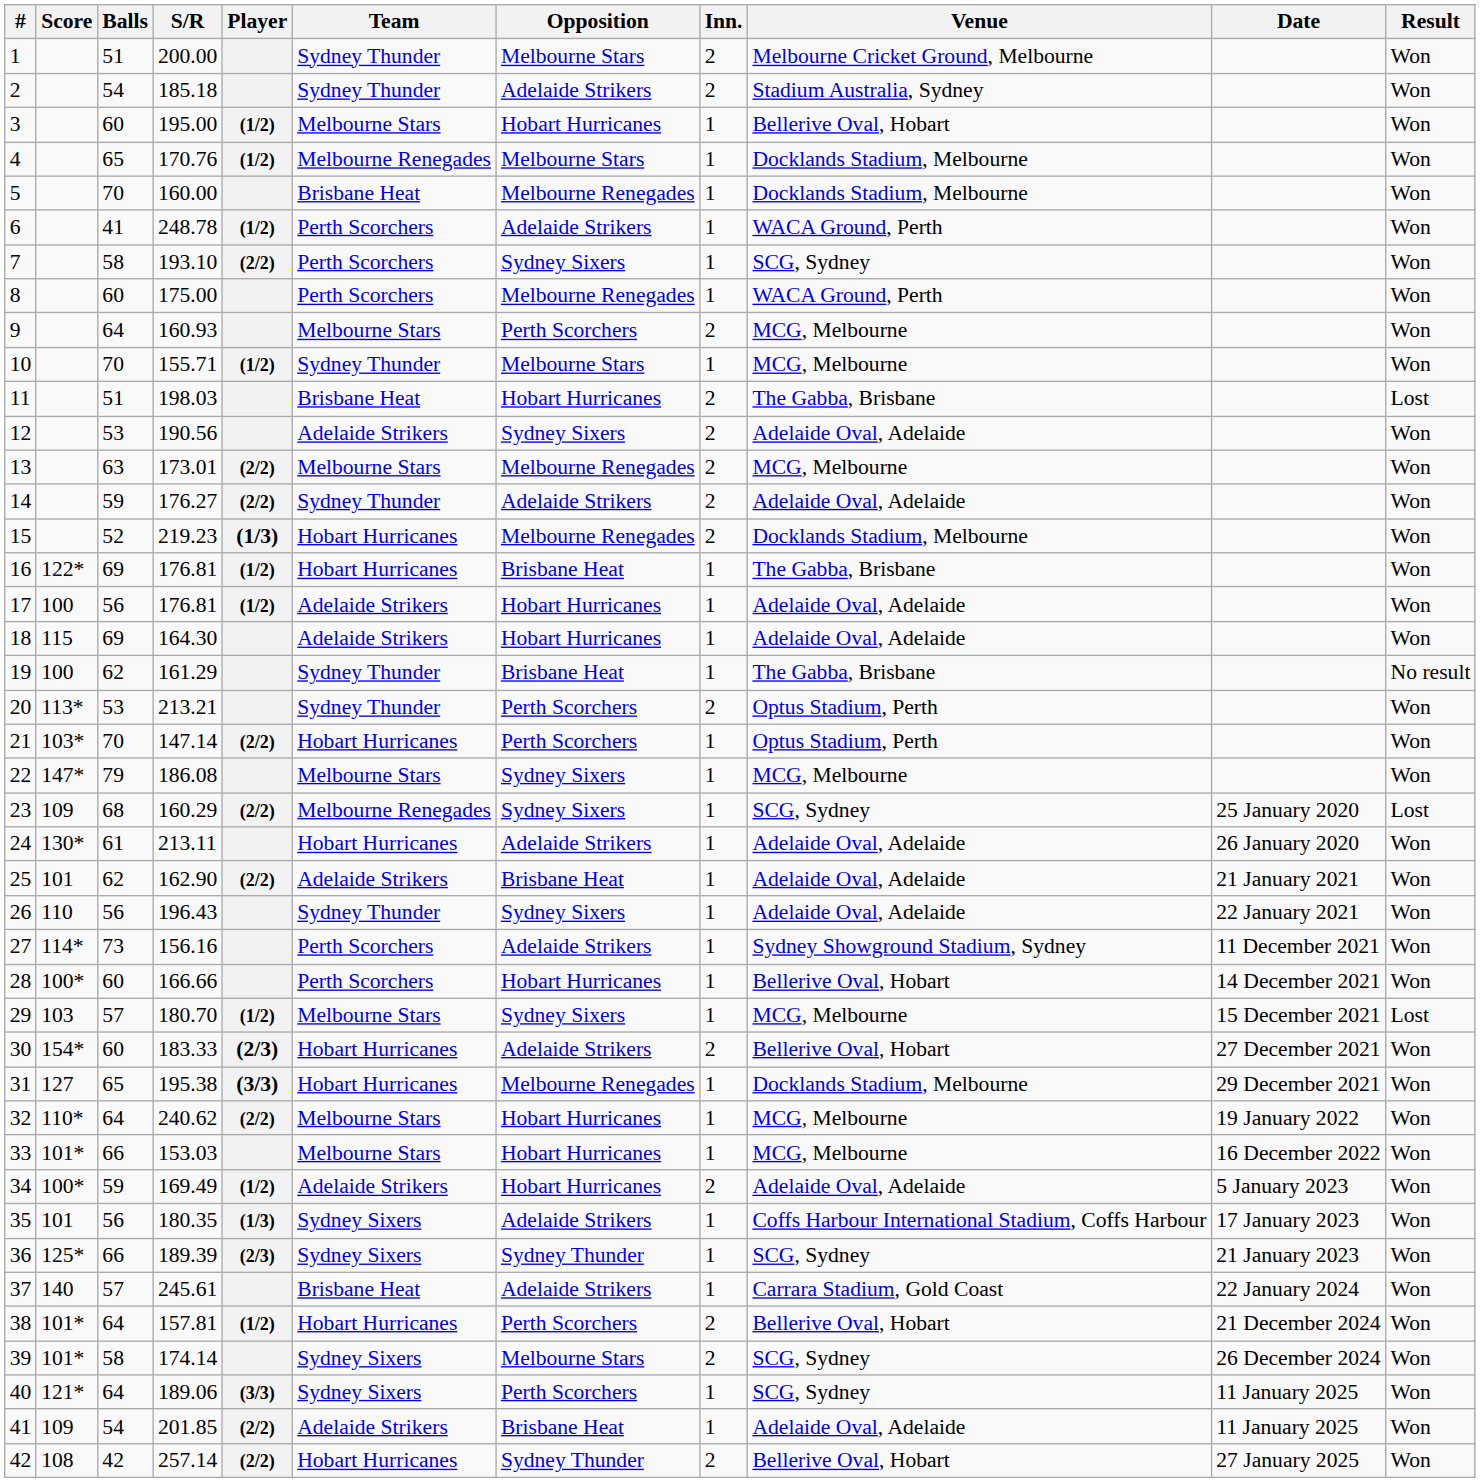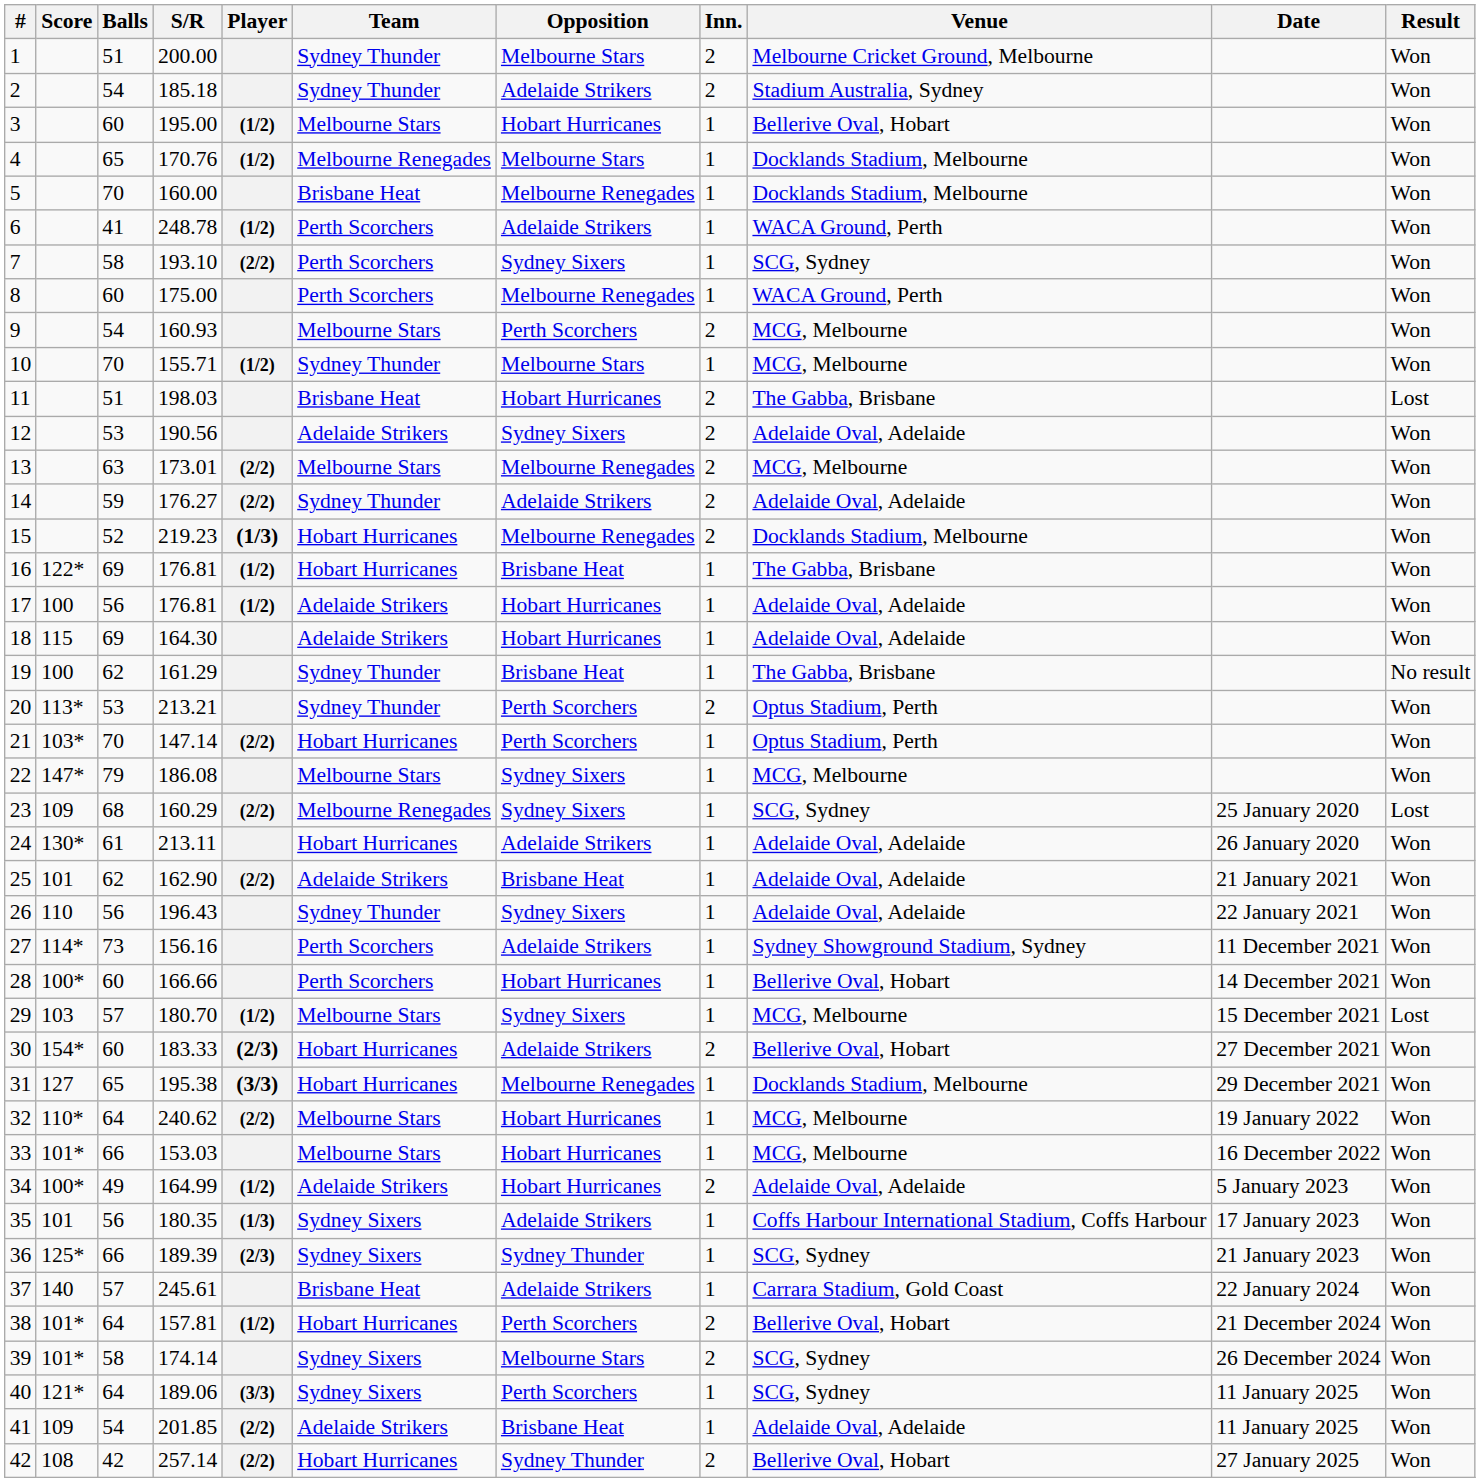9 | Balls: 64 -> 54
34 | Balls: 59 -> 49
34 | S/R: 169.49 -> 164.99
